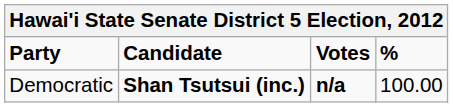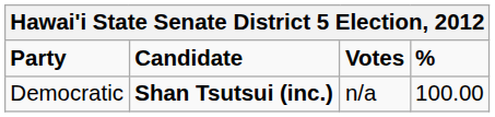Democratic | Votes: bold -> normal
